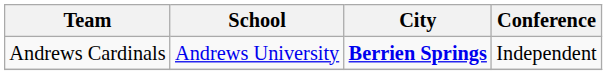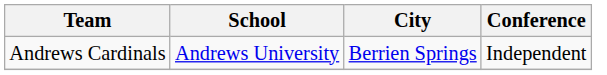Andrews Cardinals | City: bold -> normal
